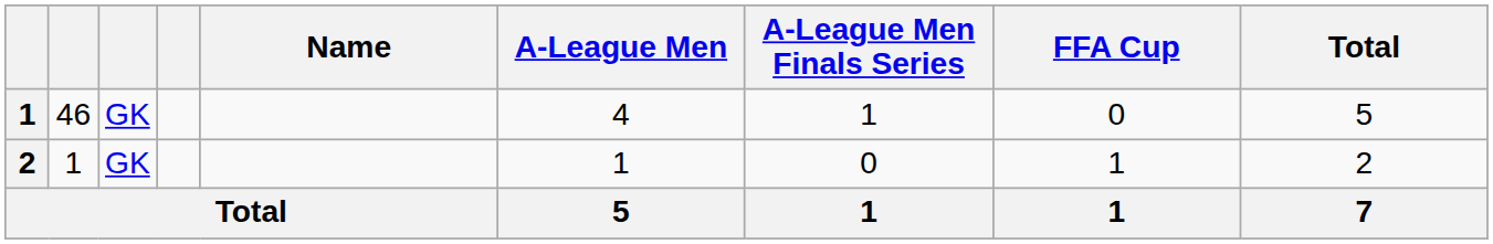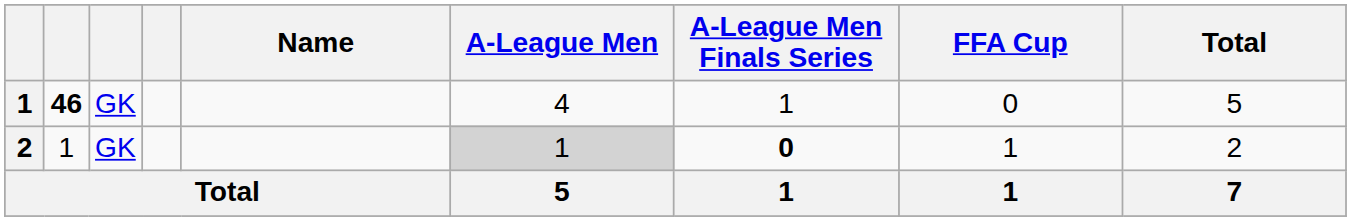row 2 | column 2: normal -> bold
row 3 | A-League Men: no background -> lightgrey background
row 3 | A-League Men Finals Series: normal -> bold
